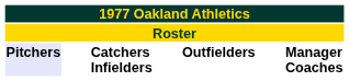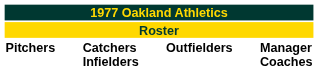Pitchers | column 1: lavender background -> no background
